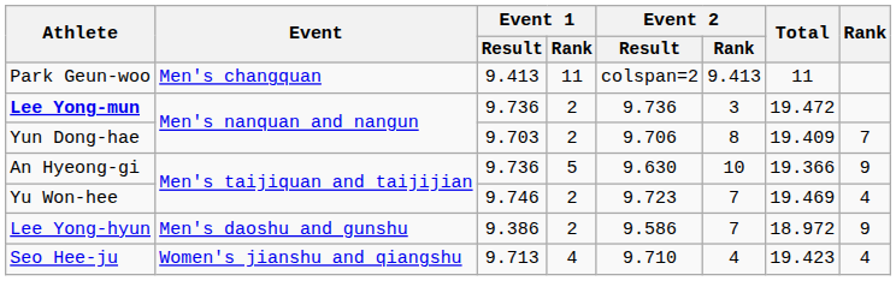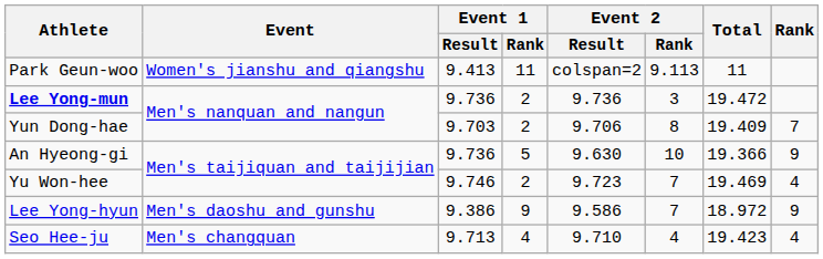Park Geun-woo | Event: Men's changquan -> Women's jianshu and qiangshu
Park Geun-woo | Event 2 / Rank: 9.413 -> 9.113
Lee Yong-hyun | Event 1 / Rank: 2 -> 9
Seo Hee-ju | Event: Women's jianshu and qiangshu -> Men's changquan
